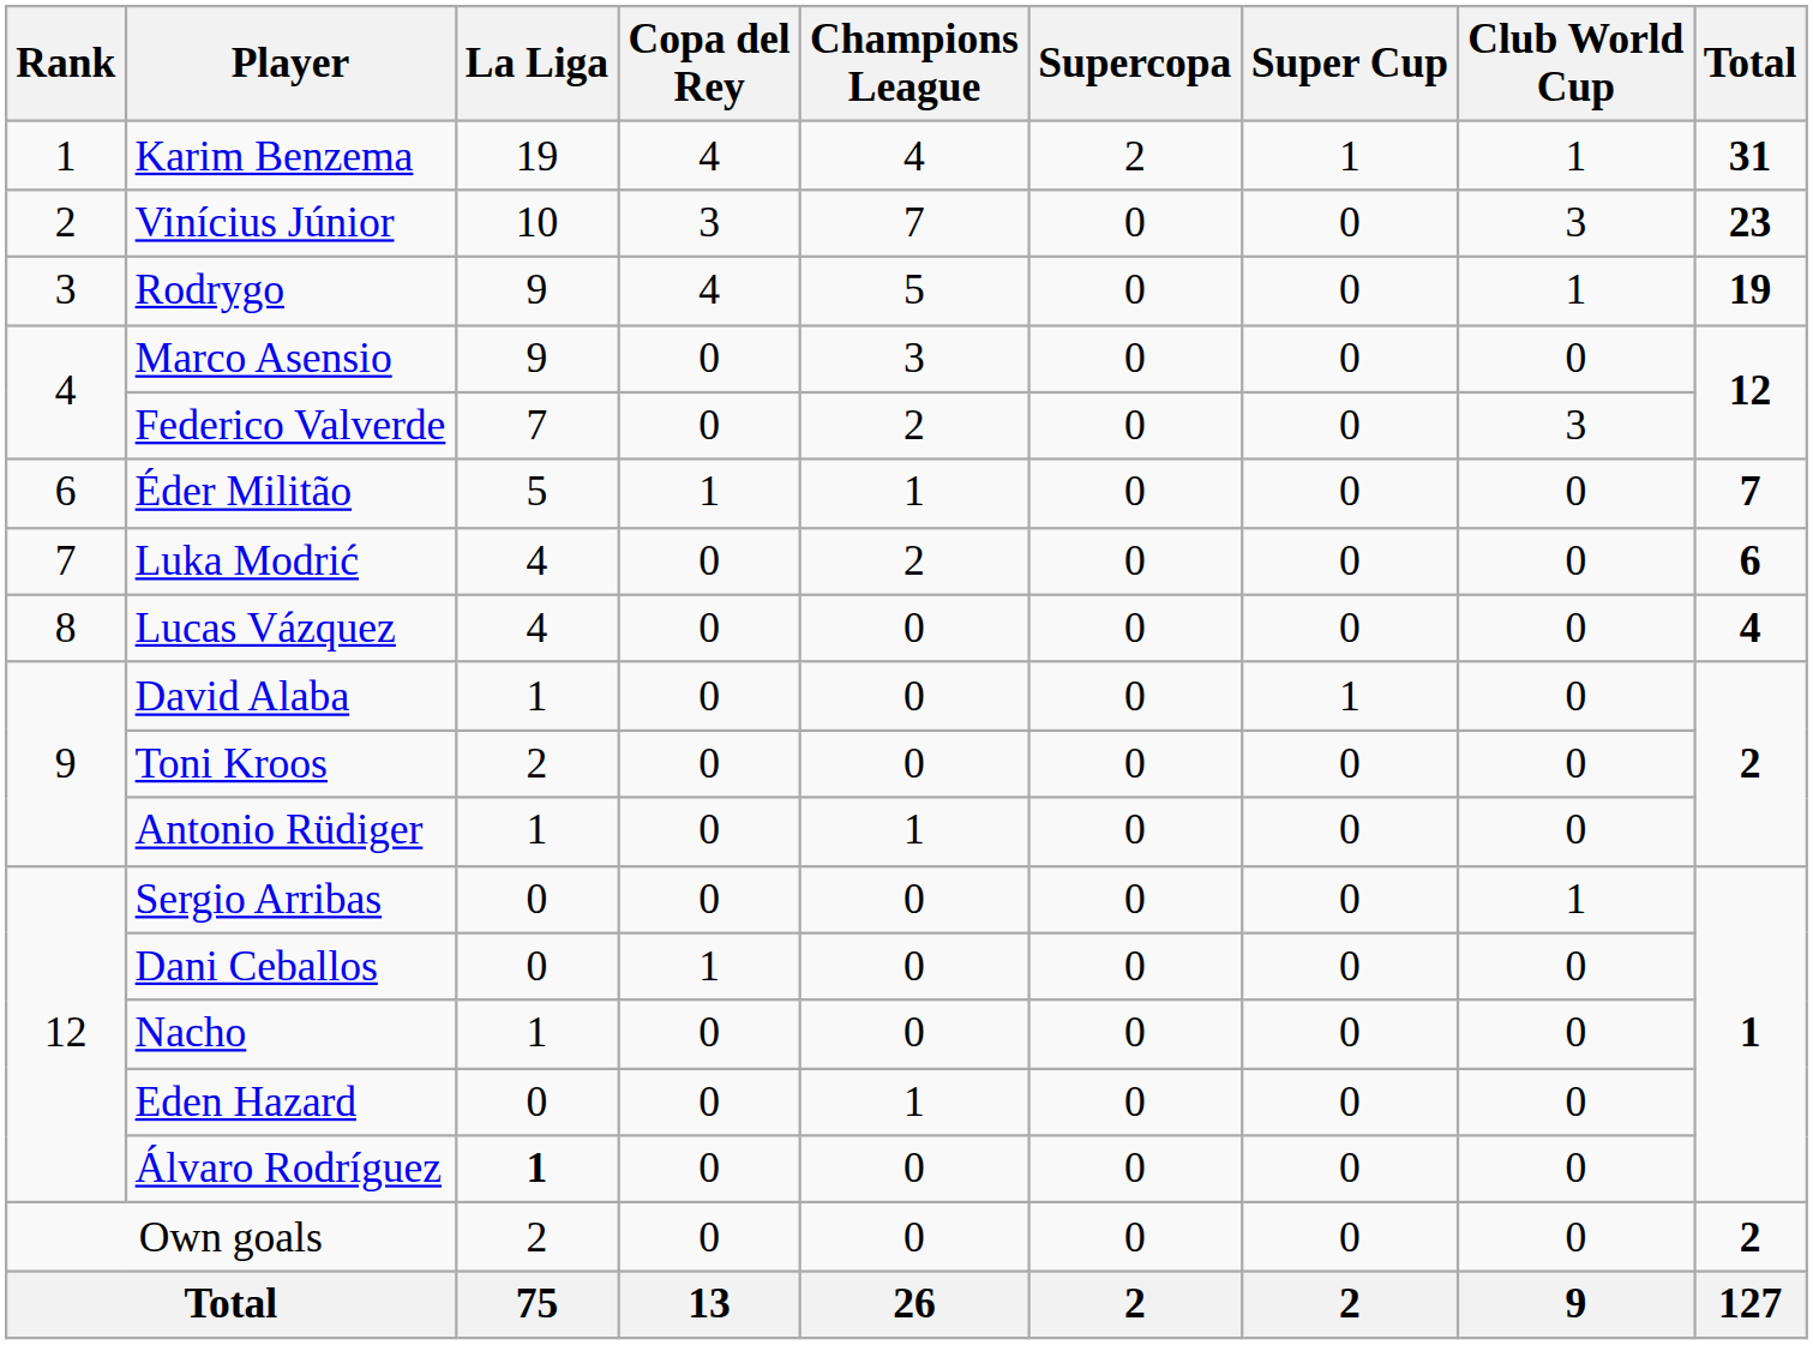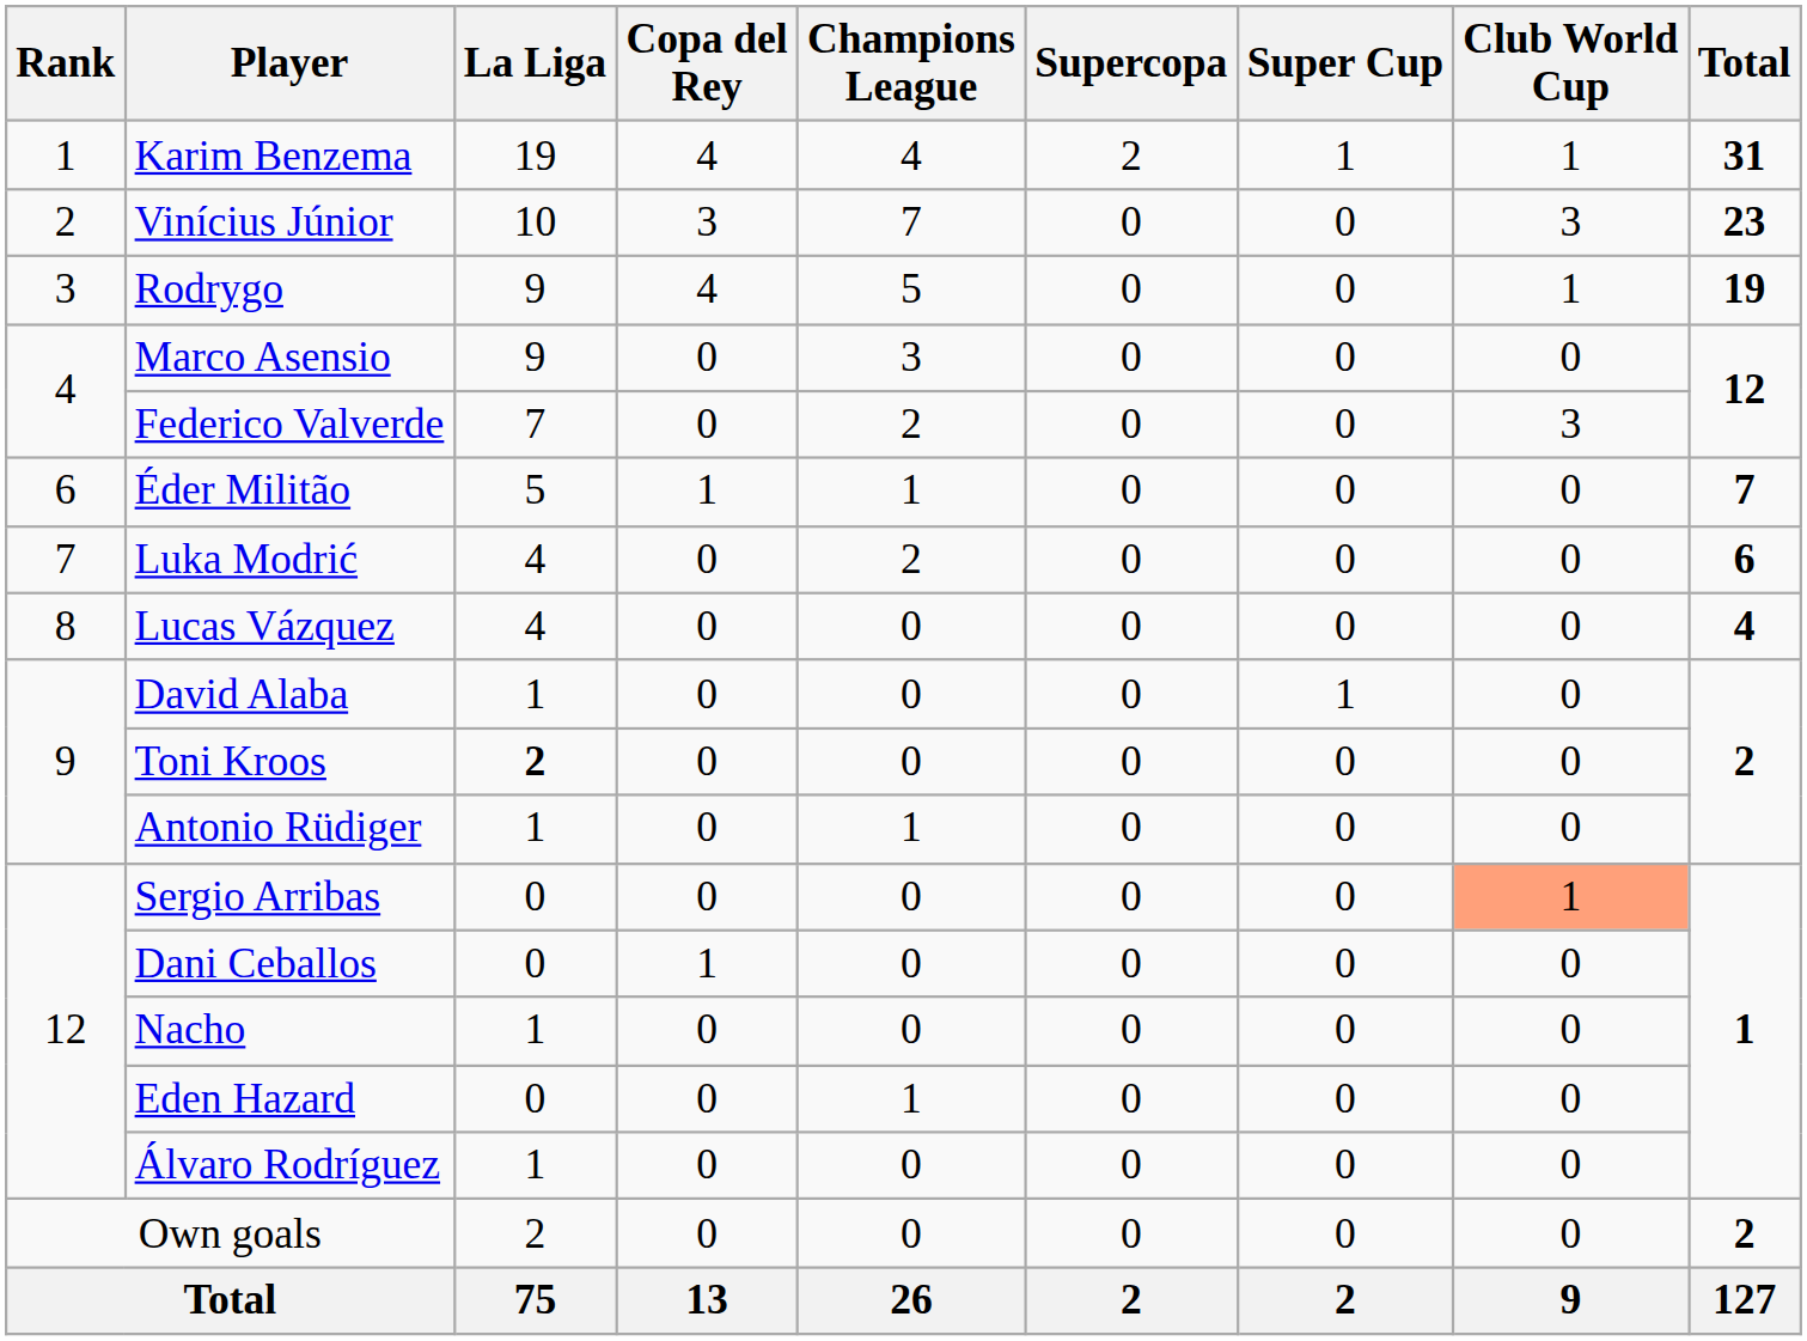Toni Kroos | La Liga: normal -> bold
Sergio Arribas | Club World Cup: no background -> lightsalmon background
Álvaro Rodríguez | La Liga: bold -> normal
